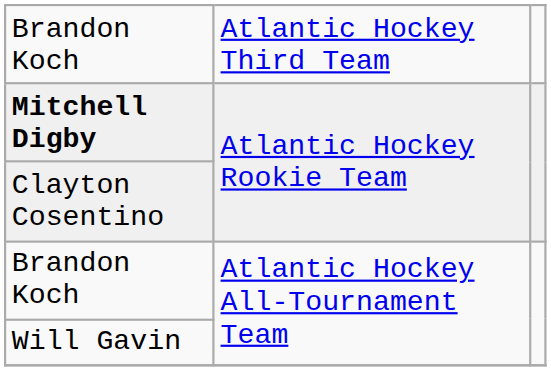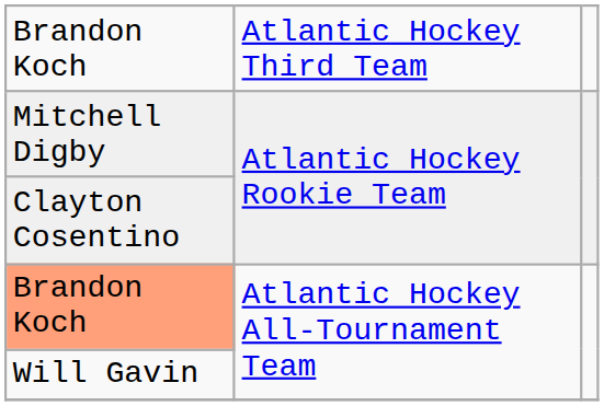Mitchell Digby | column 1: bold -> normal
Brandon Koch / Atlantic Hockey All-Tournament Team | column 1: no background -> lightsalmon background
